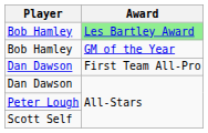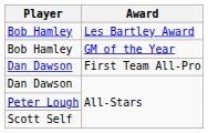row 2 | Award: lightgreen background -> no background
